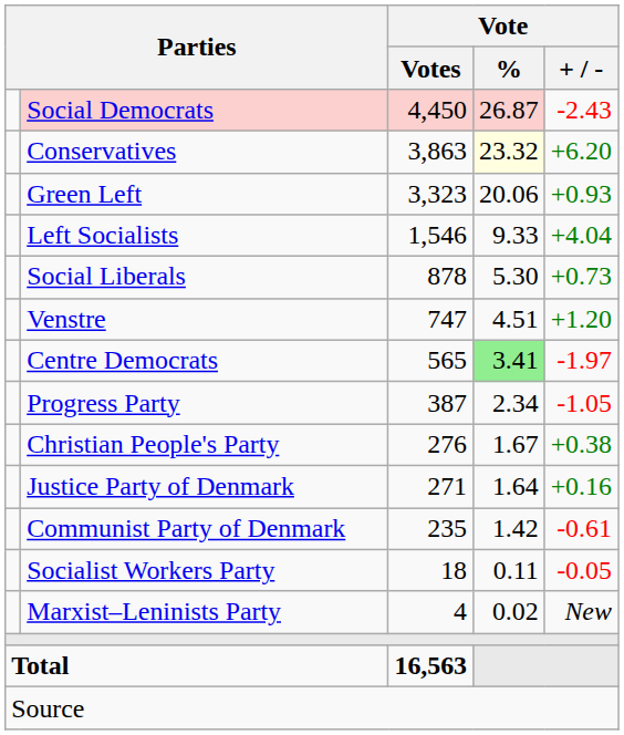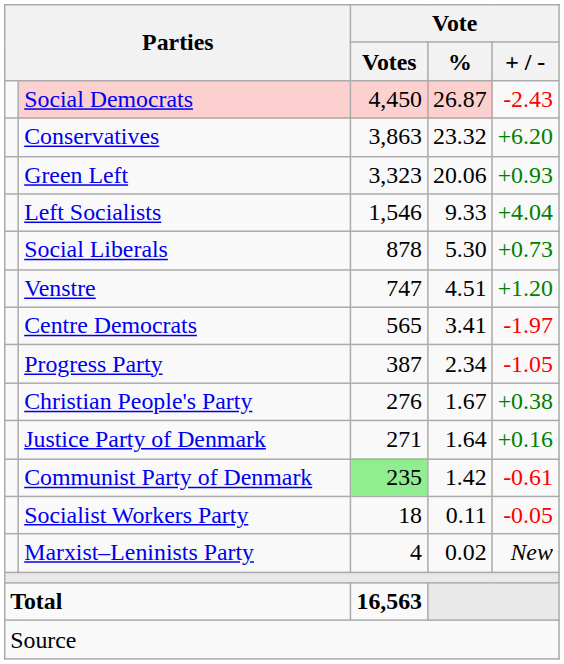Conservatives | Vote / %: lightyellow background -> no background
Centre Democrats | Vote / %: lightgreen background -> no background
Communist Party of Denmark | Vote / Votes: no background -> lightgreen background
